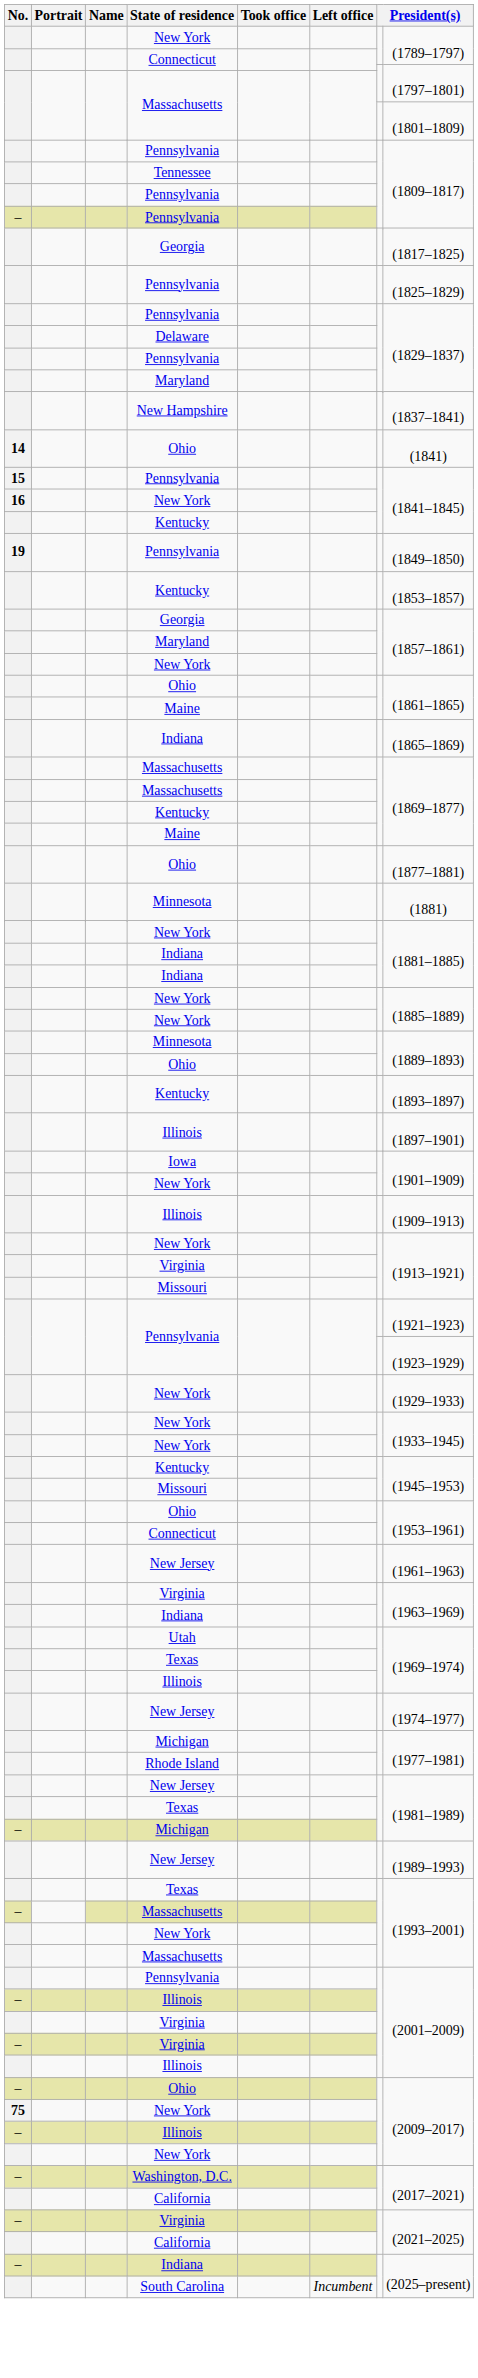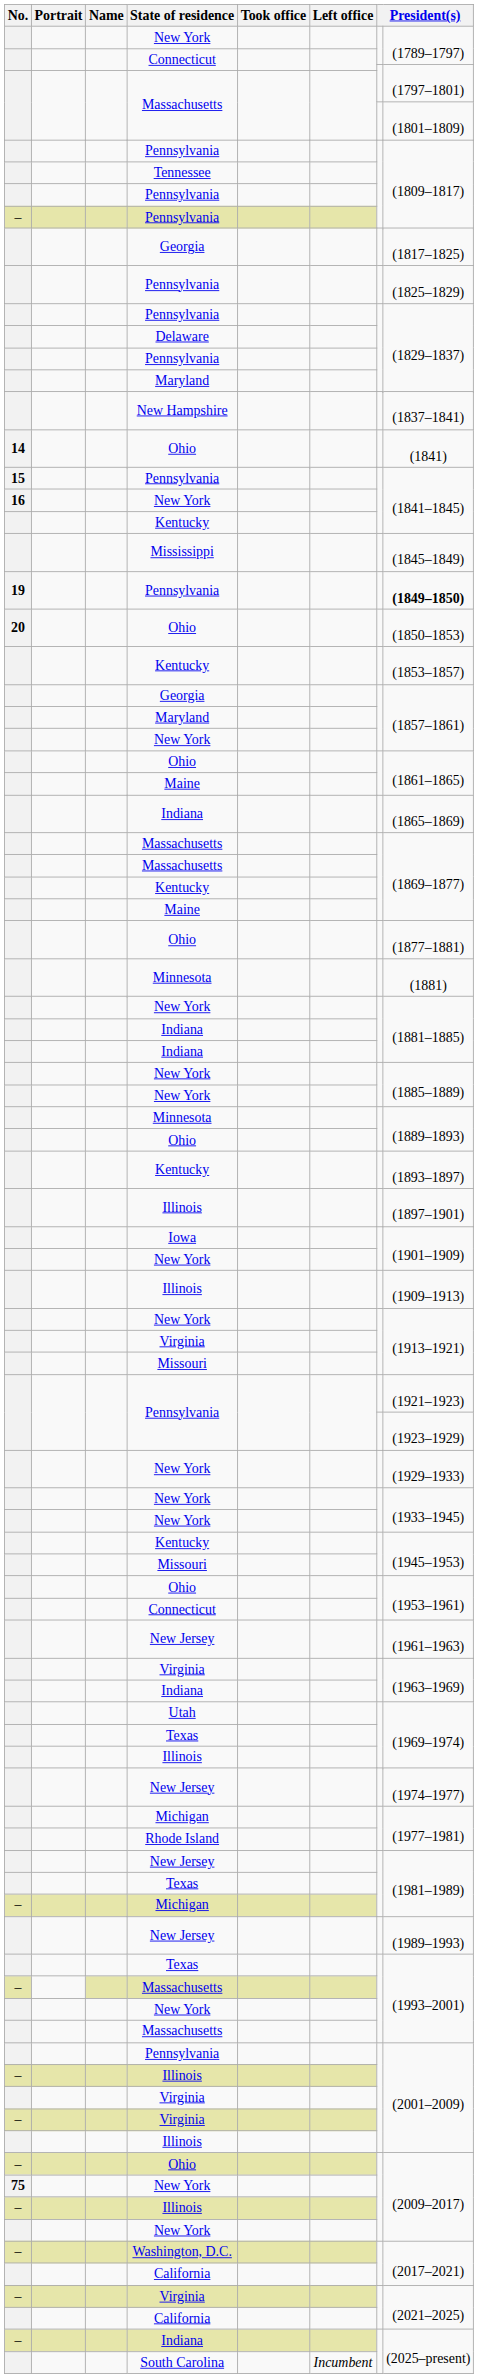+ row: Mississippi | (1845–1849)
19 / Pennsylvania | column 8: normal -> bold
+ row: 20 | Ohio | (1850–1853)
